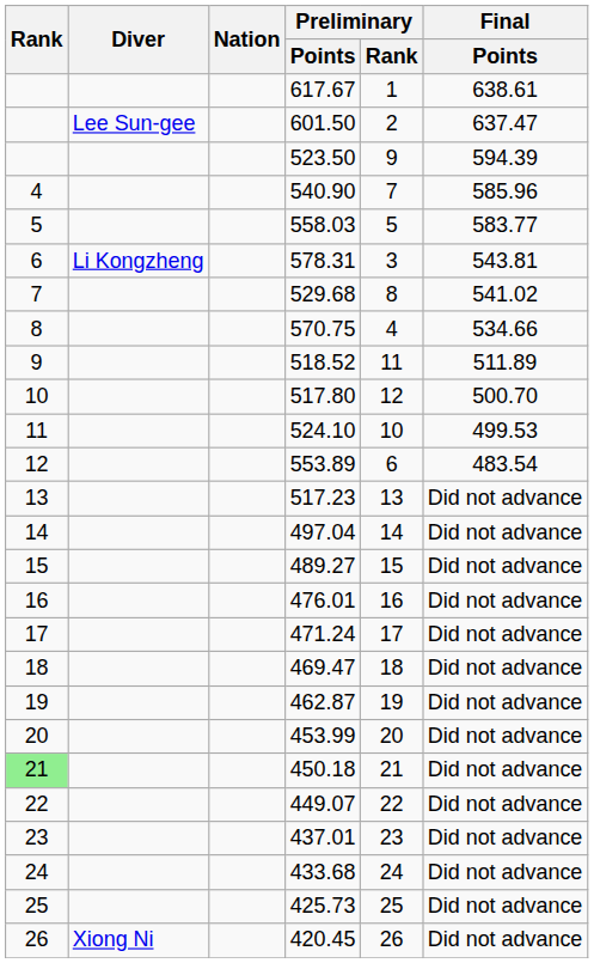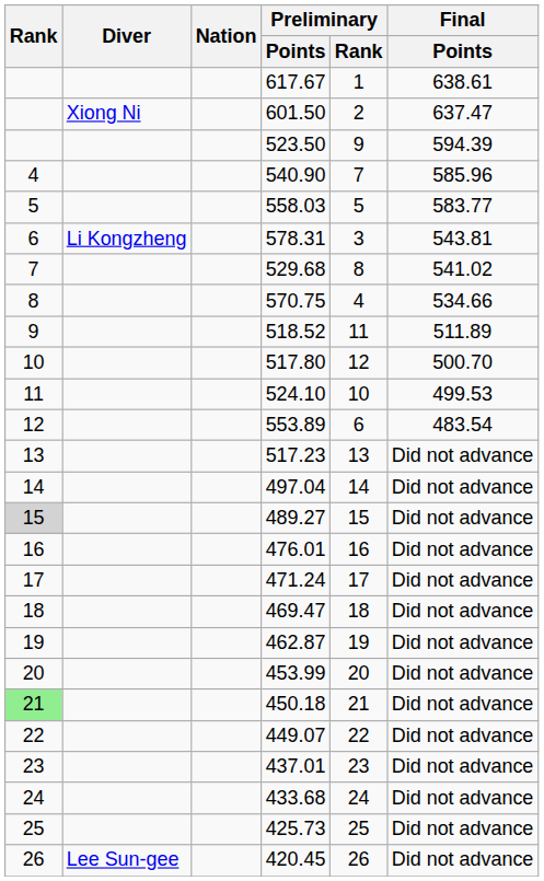601.50 | Diver: Lee Sun-gee -> Xiong Ni
489.27 | Rank: no background -> lightgrey background
420.45 | Diver: Xiong Ni -> Lee Sun-gee
